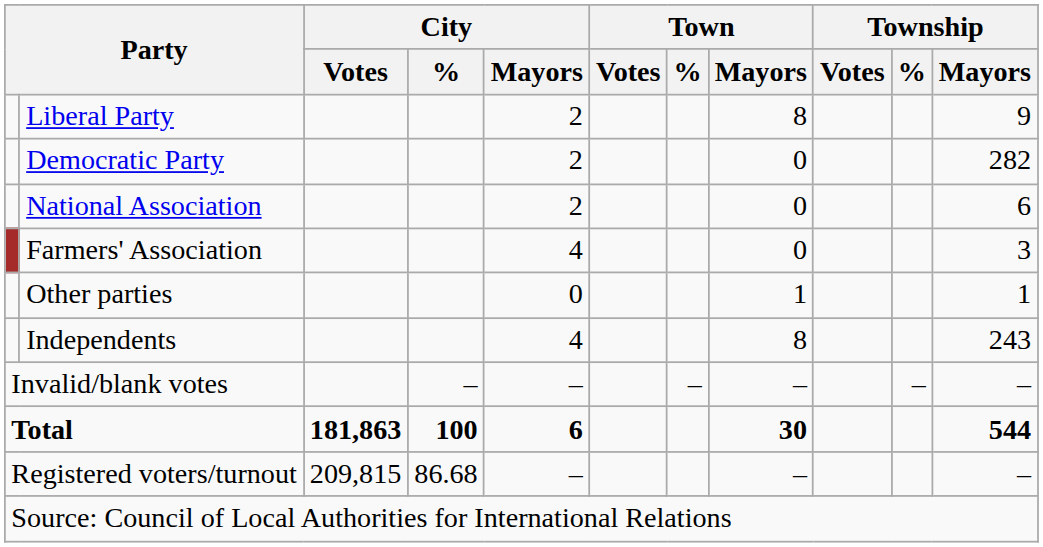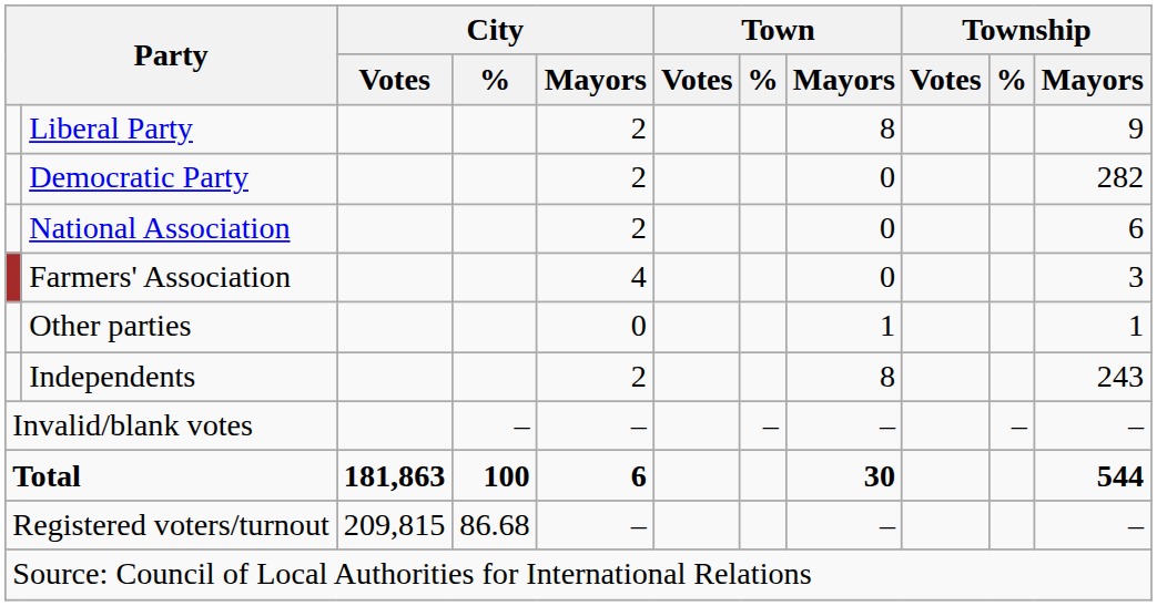Independents | City / Mayors: 4 -> 2
